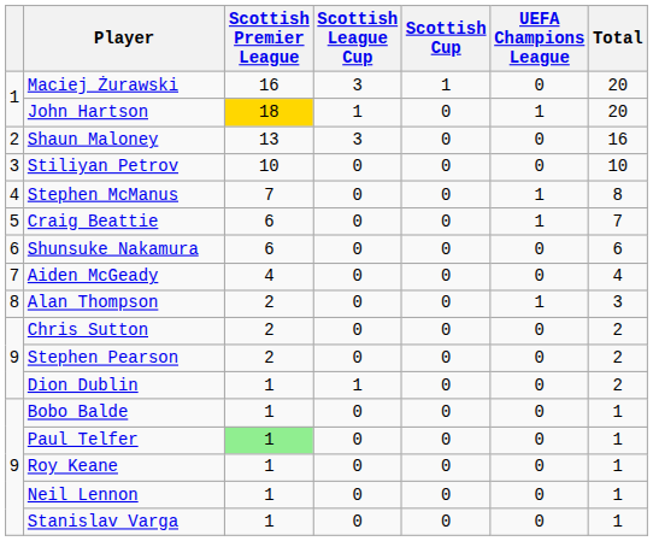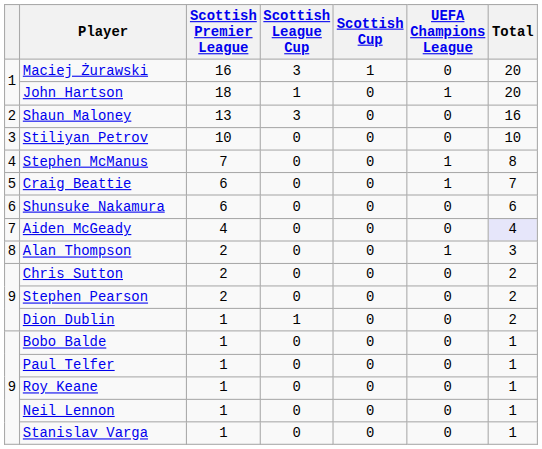John Hartson | Scottish Premier League: gold background -> no background
Aiden McGeady | Total: no background -> lavender background
Paul Telfer | Scottish Premier League: lightgreen background -> no background
